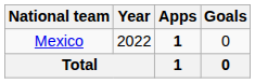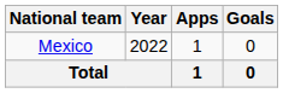Mexico | Apps: bold -> normal
